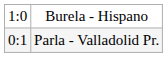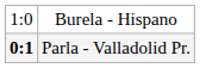Parla - Valladolid Pr. | column 1: normal -> bold
